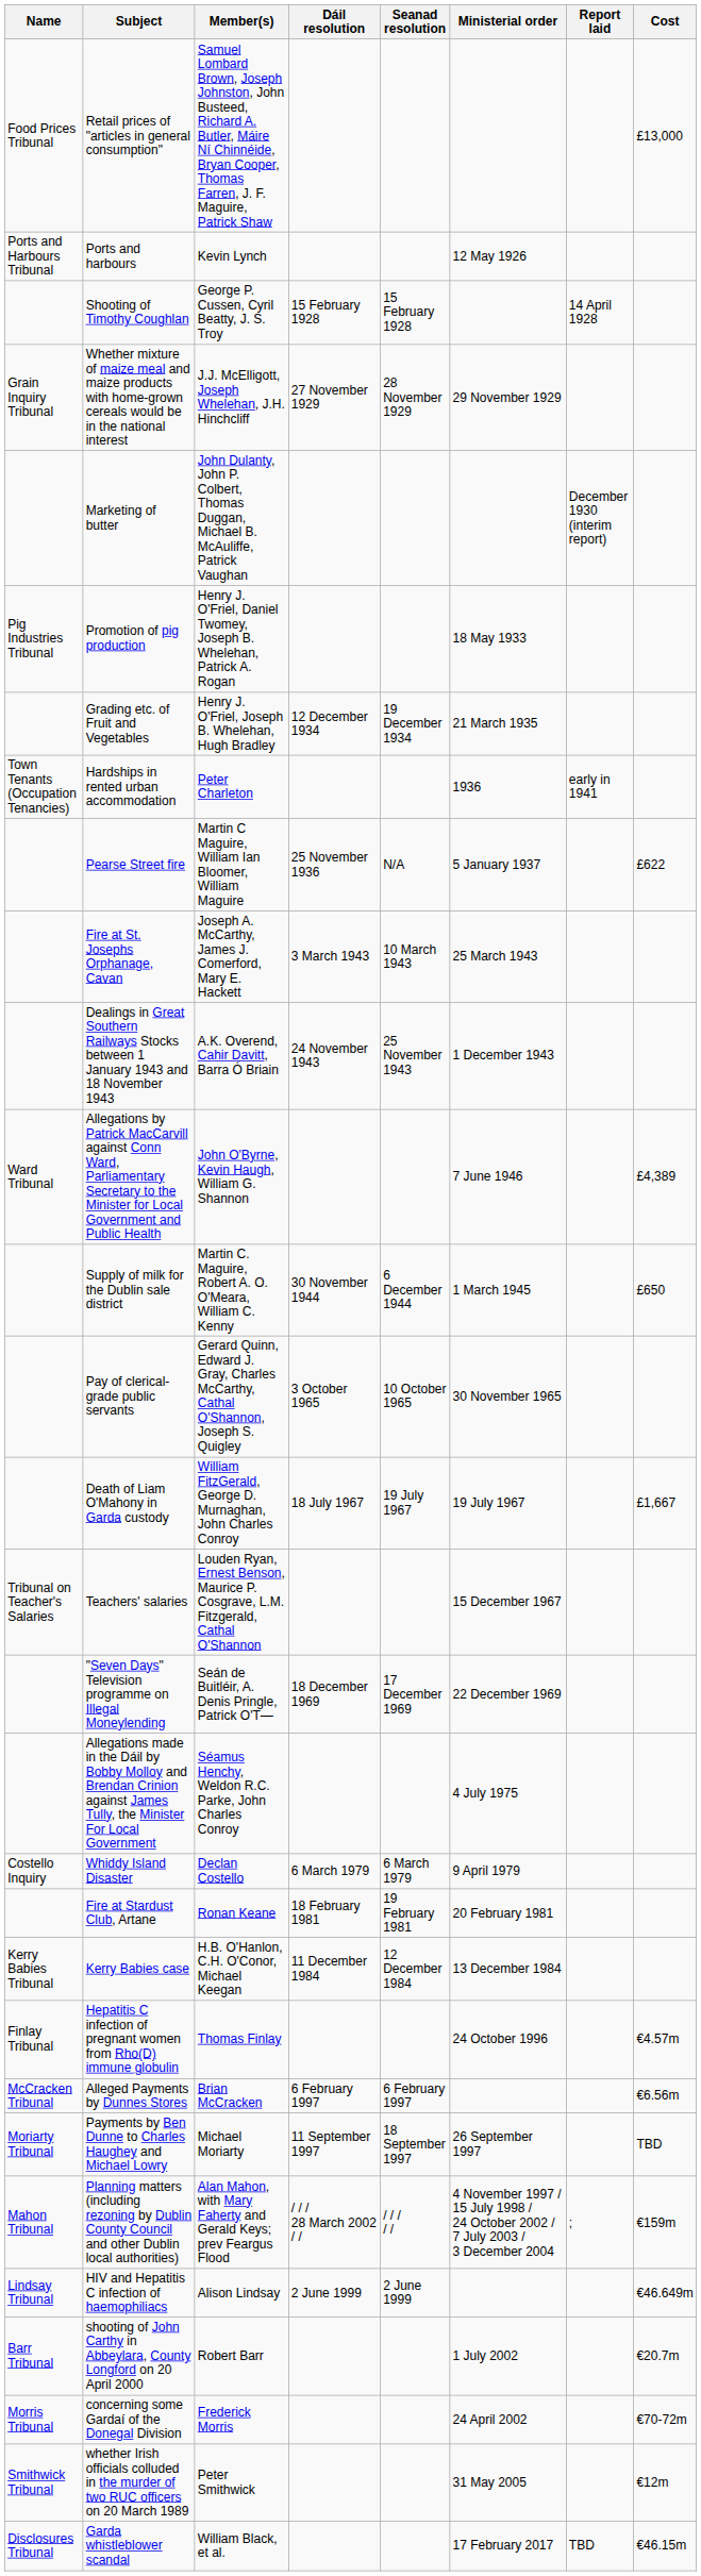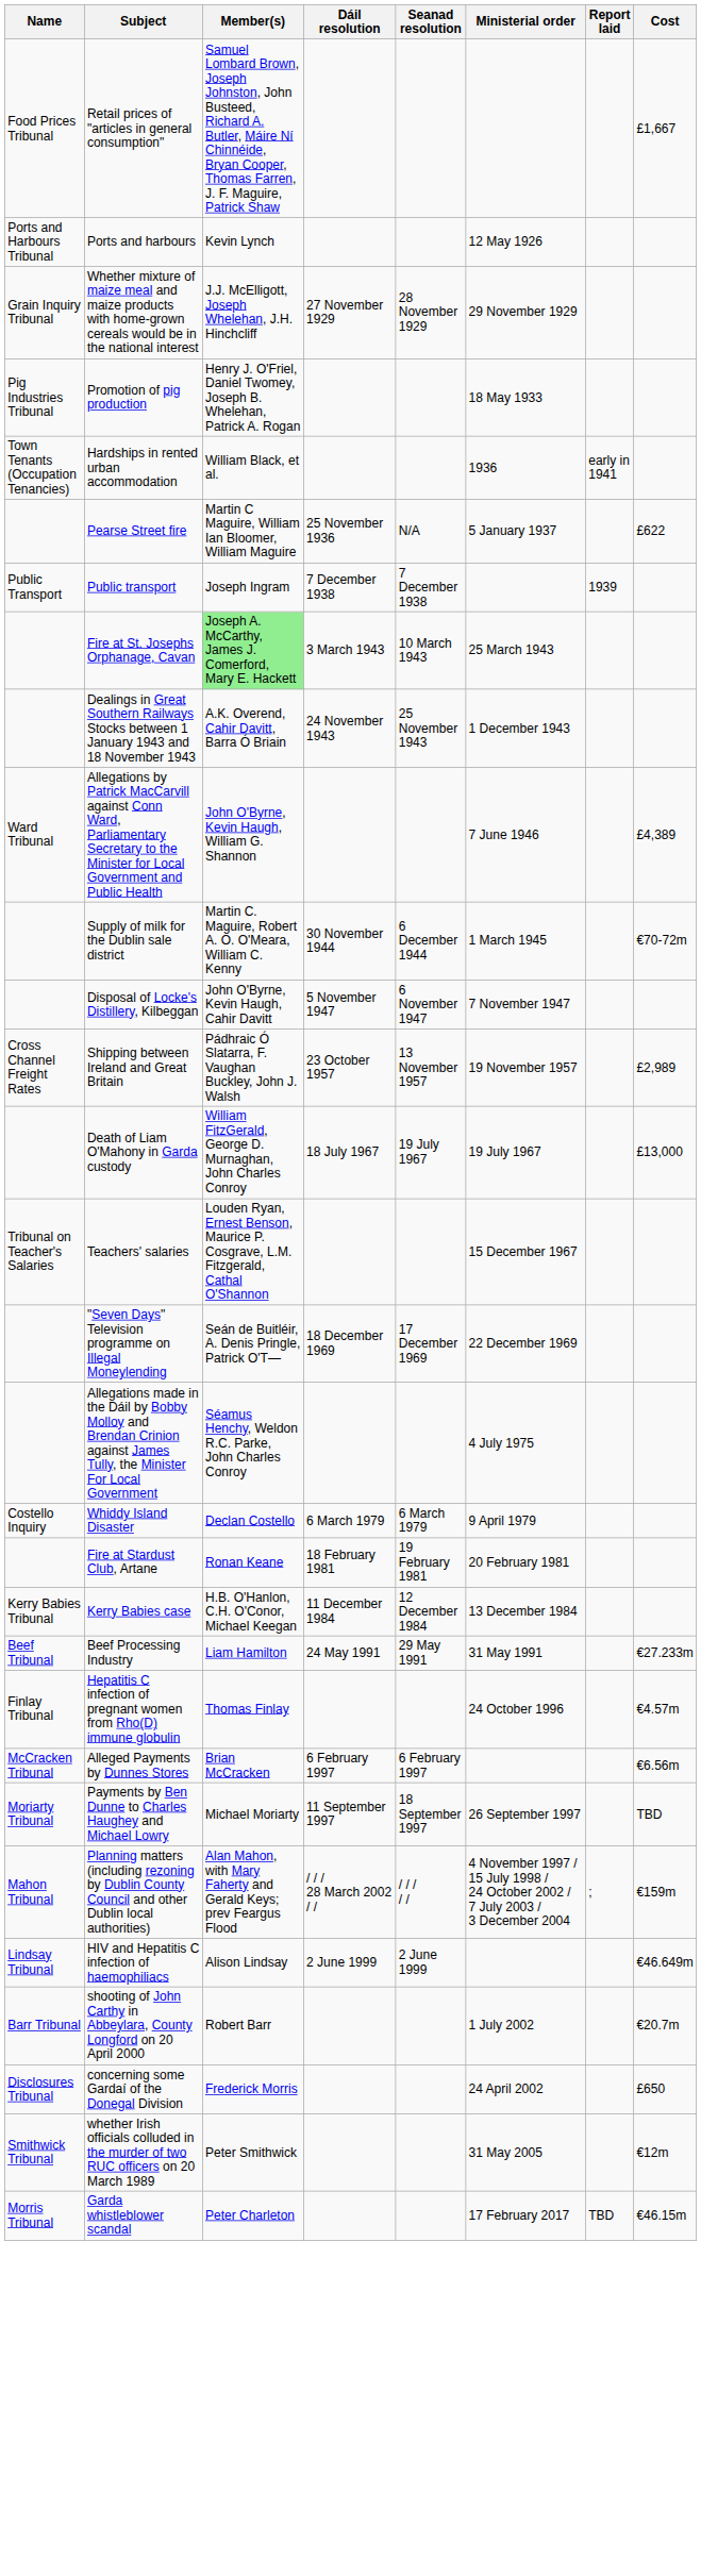Retail prices of "articles in general consumption" | Cost: £13,000 -> £1,667
- row: Shooting of Timothy Coughlan | George P. Cussen, Cyril Beatty, J. S. Troy | 15 February 1928 | 15 February 1928 | 14 April 1928
- row: Marketing of butter | John Dulanty, John P. Colbert, Thomas Duggan, Michael B. McAuliffe, Patrick Vaughan | December 1930 (interim report)
- row: Grading etc. of Fruit and Vegetables | Henry J. O'Friel, Joseph B. Whelehan, Hugh Bradley | 12 December 1934 | 19 December 1934 | 21 March 1935
Hardships in rented urban accommodation | Member(s): Peter Charleton -> William Black, et al.
+ row: Public Transport | Public transport | Joseph Ingram | 7 December 1938 | 7 December 1938 | 1939
Fire at St. Josephs Orphanage, Cavan | Member(s): no background -> lightgreen background
Supply of milk for the Dublin sale district | Cost: £650 -> €70-72m
+ row: Disposal of Locke's Distillery, Kilbeggan | John O'Byrne, Kevin Haugh, Cahir Davitt | 5 November 1947 | 6 November 1947 | 7 November 1947
+ row: Cross Channel Freight Rates | Shipping between Ireland and Great Britain | Pádhraic Ó Slatarra, F. Vaughan Buckley, John J. Walsh | 23 October 1957 | 13 November 1957 | 19 November 1957 | £2,989
- row: Pay of clerical-grade public servants | Gerard Quinn, Edward J. Gray, Charles McCarthy, Cathal O'Shannon, Joseph S. Quigley | 3 October 1965 | 10 October 1965 | 30 November 1965
Death of Liam O'Mahony in Garda custody | Cost: £1,667 -> £13,000
+ row: Beef Tribunal | Beef Processing Industry | Liam Hamilton | 24 May 1991 | 29 May 1991 | 31 May 1991 | €27.233m
concerning some Gardaí of the Donegal Division | Name: Morris Tribunal -> Disclosures Tribunal
concerning some Gardaí of the Donegal Division | Cost: €70-72m -> £650
Garda whistleblower scandal | Name: Disclosures Tribunal -> Morris Tribunal
Garda whistleblower scandal | Member(s): William Black, et al. -> Peter Charleton
